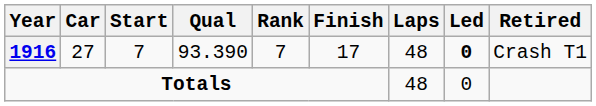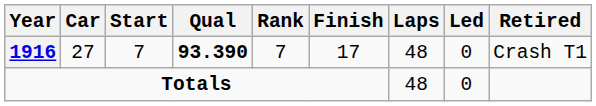1916 | Qual: normal -> bold
1916 | Led: bold -> normal
